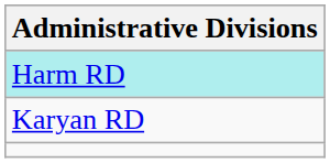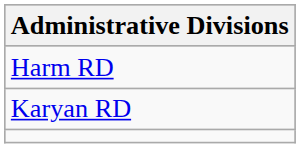row 2 | column 1: paleturquoise background -> no background
